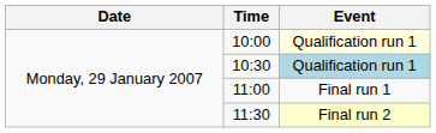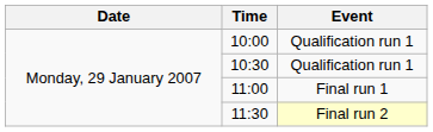10:00 | Event: lightyellow background -> no background
10:30 | Event: lightblue background -> no background
